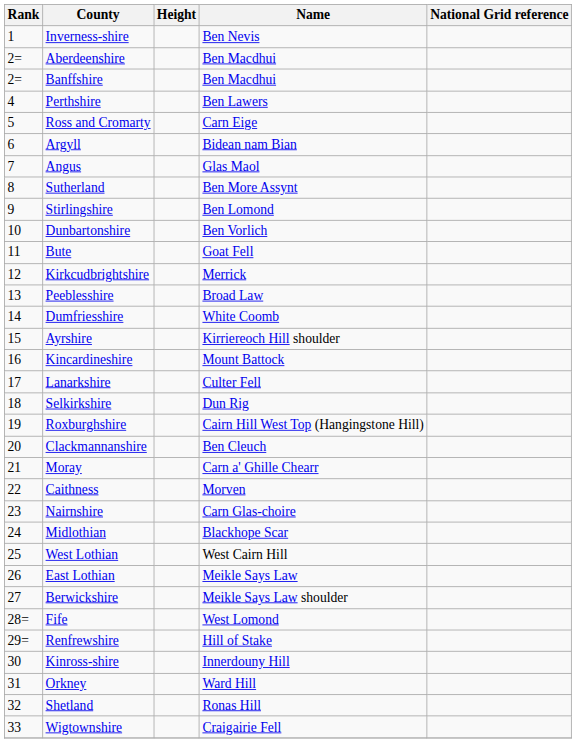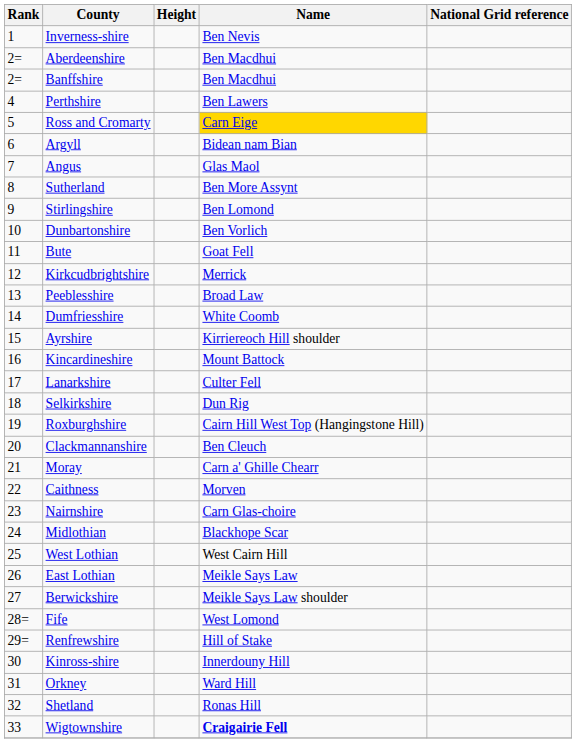Ross and Cromarty | Name: no background -> gold background
Wigtownshire | Name: normal -> bold
